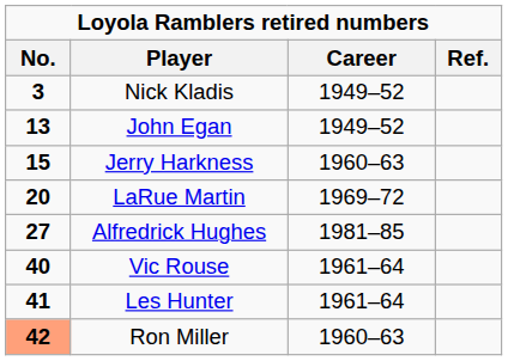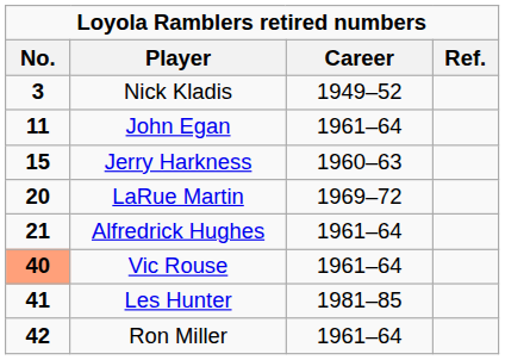John Egan | No.: 13 -> 11
John Egan | Career: 1949–52 -> 1961–64
Alfredrick Hughes | No.: 27 -> 21
Alfredrick Hughes | Career: 1981–85 -> 1961–64
Vic Rouse | No.: no background -> lightsalmon background
Les Hunter | Career: 1961–64 -> 1981–85
Ron Miller | No.: lightsalmon background -> no background
Ron Miller | Career: 1960–63 -> 1961–64
